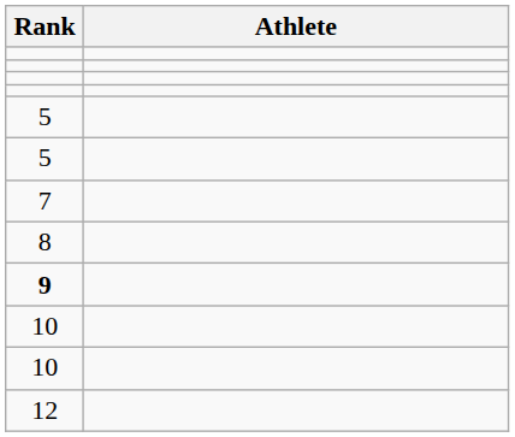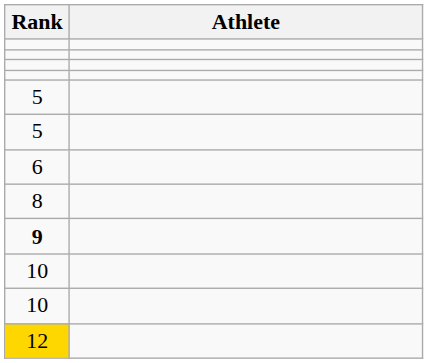row 8 | Rank: 7 -> 6
row 13 | Rank: no background -> gold background
